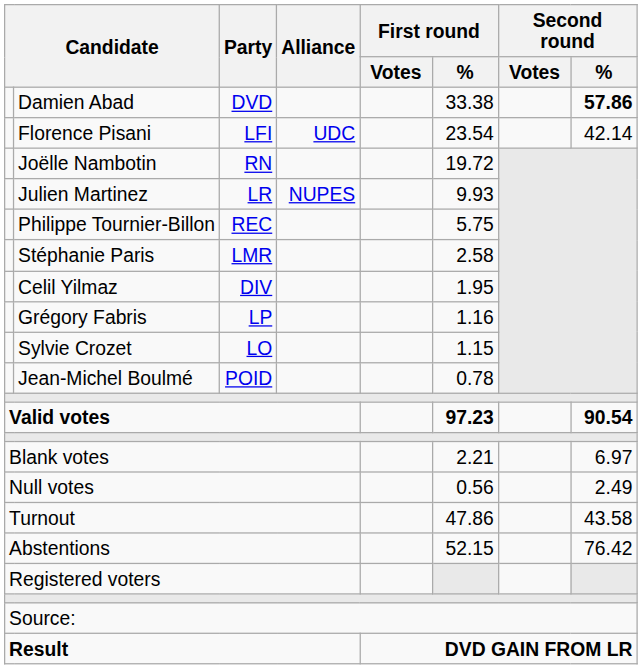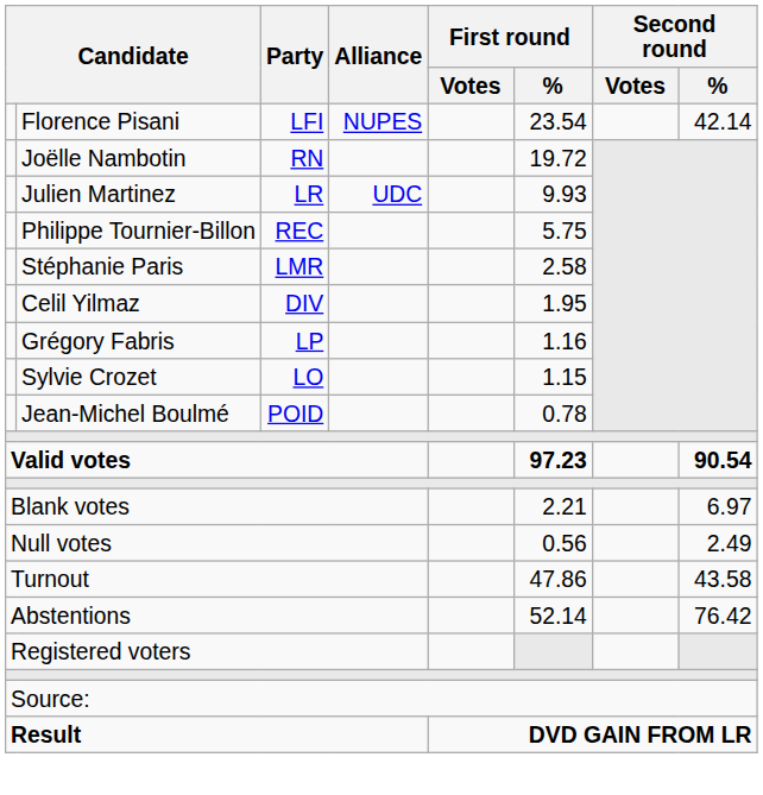- row: Damien Abad | DVD | 33.38 | 57.86
Florence Pisani | Alliance: UDC -> NUPES
Julien Martinez | Alliance: NUPES -> UDC
Abstentions | First round / %: 52.15 -> 52.14
